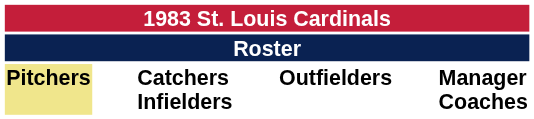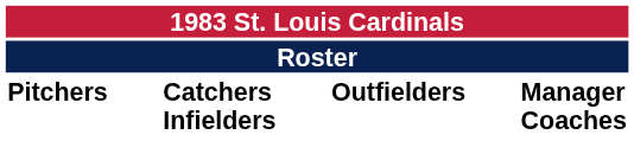Pitchers | column 1: khaki background -> no background
